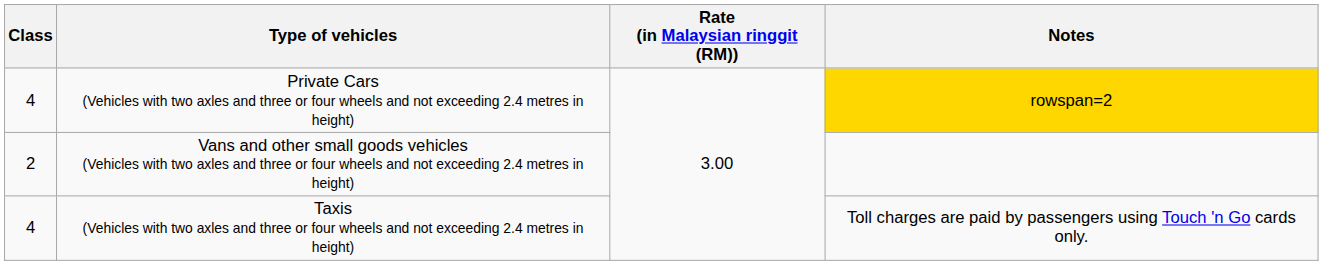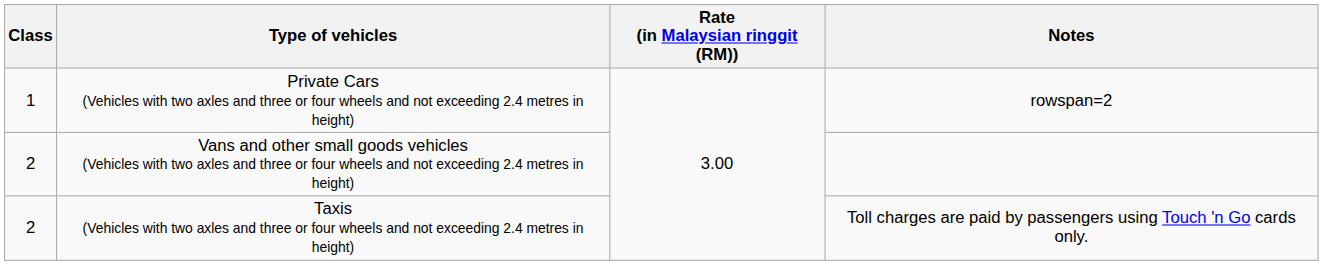row 2 | Class: 4 -> 1
row 2 | Notes: gold background -> no background
row 4 | Class: 4 -> 2
